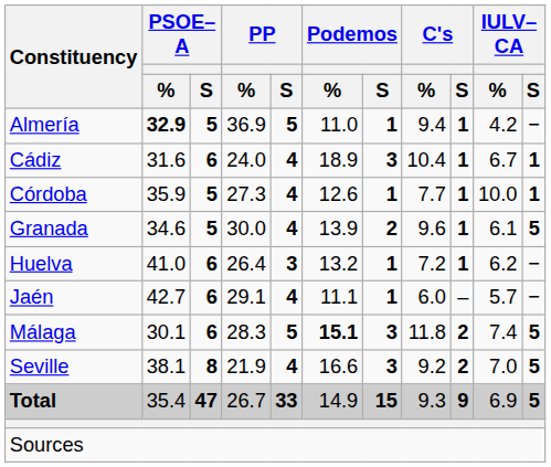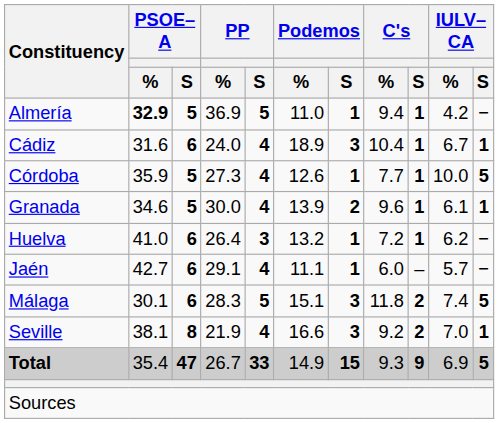Córdoba | IULV–CA / S: 1 -> 5
Granada | IULV–CA / S: 5 -> 1
Málaga | Podemos / %: bold -> normal
Seville | IULV–CA / S: 5 -> 1
